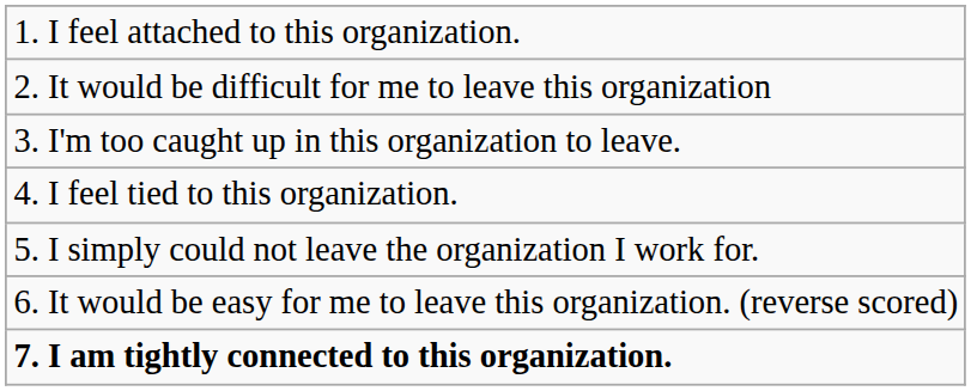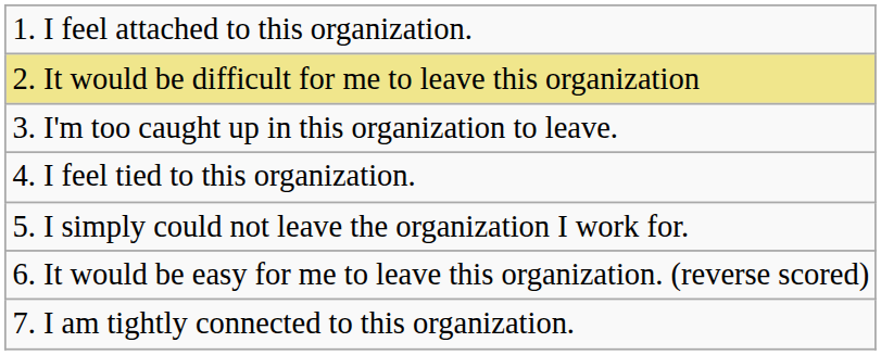row 2 | column 1: no background -> khaki background
row 7 | column 1: bold -> normal
